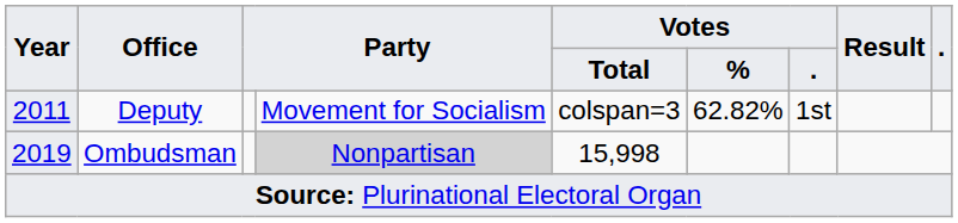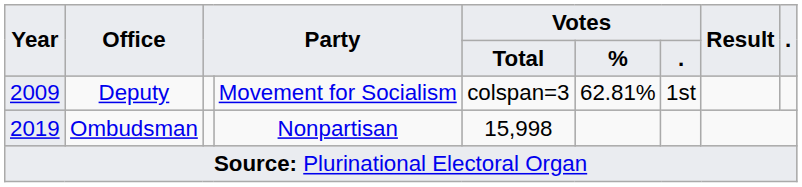Deputy | Year: 2011 -> 2009
Deputy | Votes / %: 62.82% -> 62.81%
Ombudsman | column 4: lightgrey background -> no background
